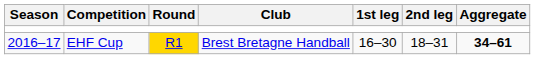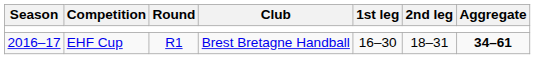EHF Cup | Round: gold background -> no background
